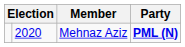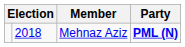Mehnaz Aziz | column 2: 2020 -> 2018
